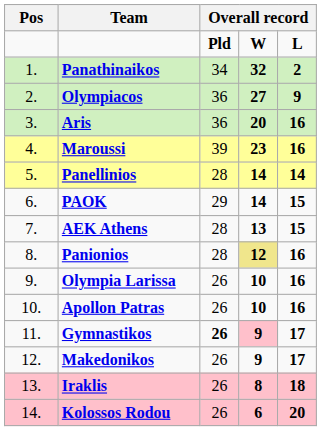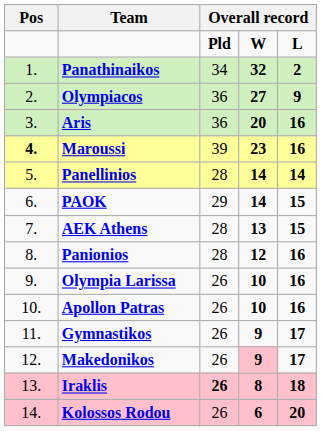Maroussi | Pos: normal -> bold
Panionios | column 4: khaki background -> no background
Gymnastikos | column 3: bold -> normal
Gymnastikos | column 4: pink background -> no background
Makedonikos | column 4: no background -> pink background
Iraklis | column 3: normal -> bold
